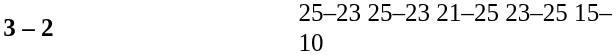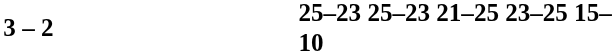row 1 | column 2: normal -> bold
